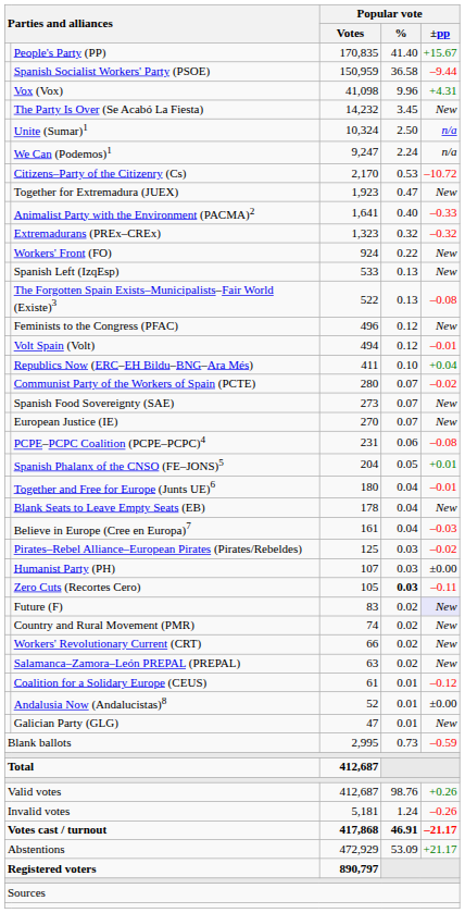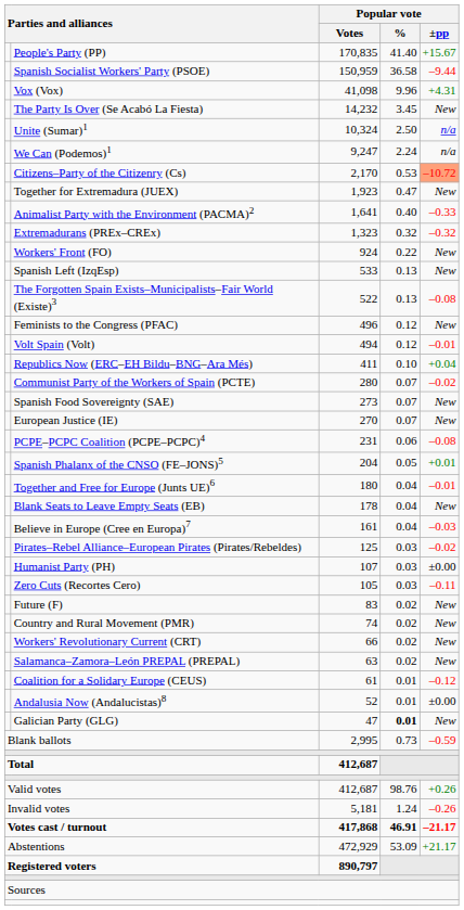Citizens–Party of the Citizenry (Cs) | Popular vote / ±pp: no background -> lightsalmon background
Zero Cuts (Recortes Cero) | Popular vote / %: bold -> normal
Future (F) | Popular vote / ±pp: lavender background -> no background
Galician Party (GLG) | Popular vote / %: normal -> bold
